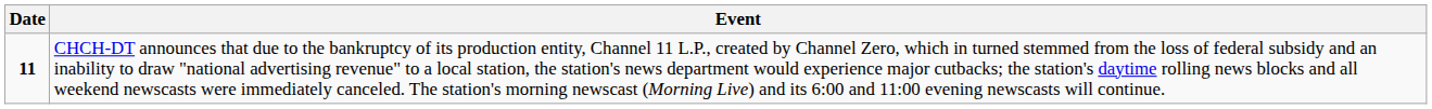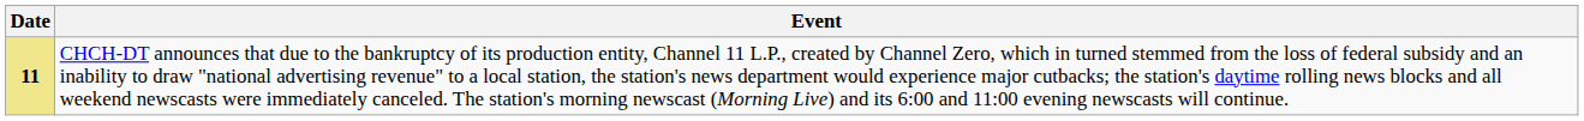row 2 | Date: no background -> khaki background
